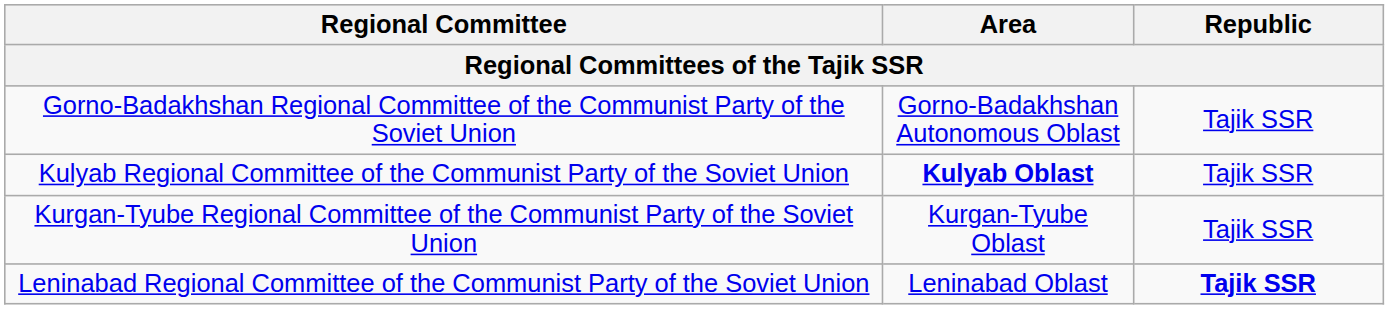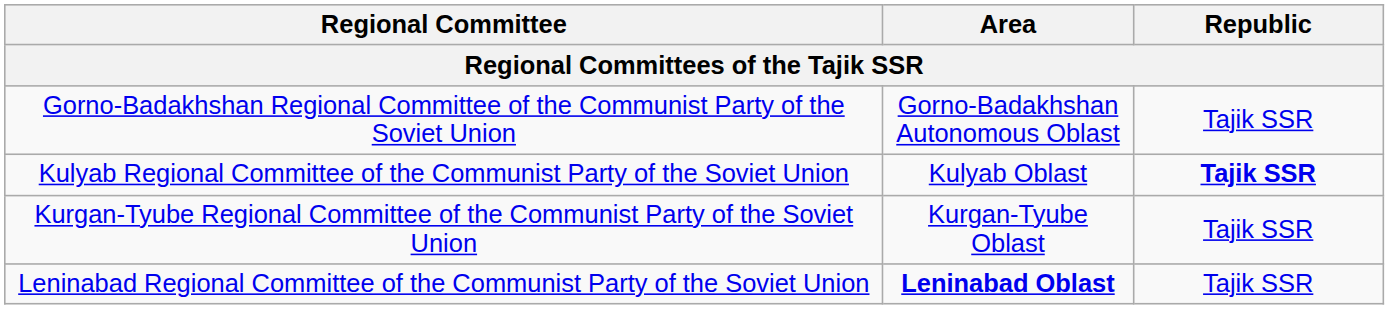row 4 | Area: bold -> normal
row 4 | Republic: normal -> bold
row 6 | Area: normal -> bold
row 6 | Republic: bold -> normal
